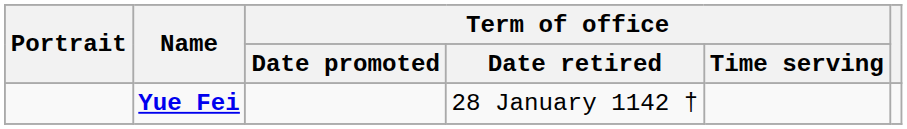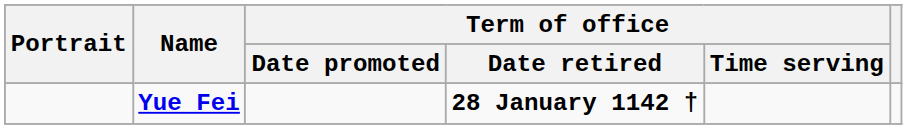Yue Fei | Term of office / Date retired: normal -> bold
